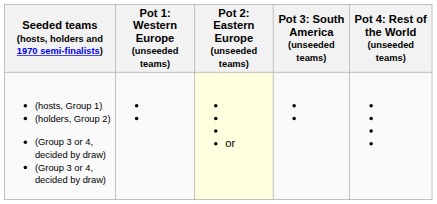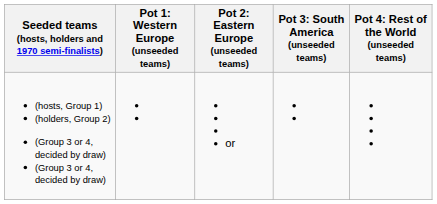row 2 | column 3: lightyellow background -> no background
